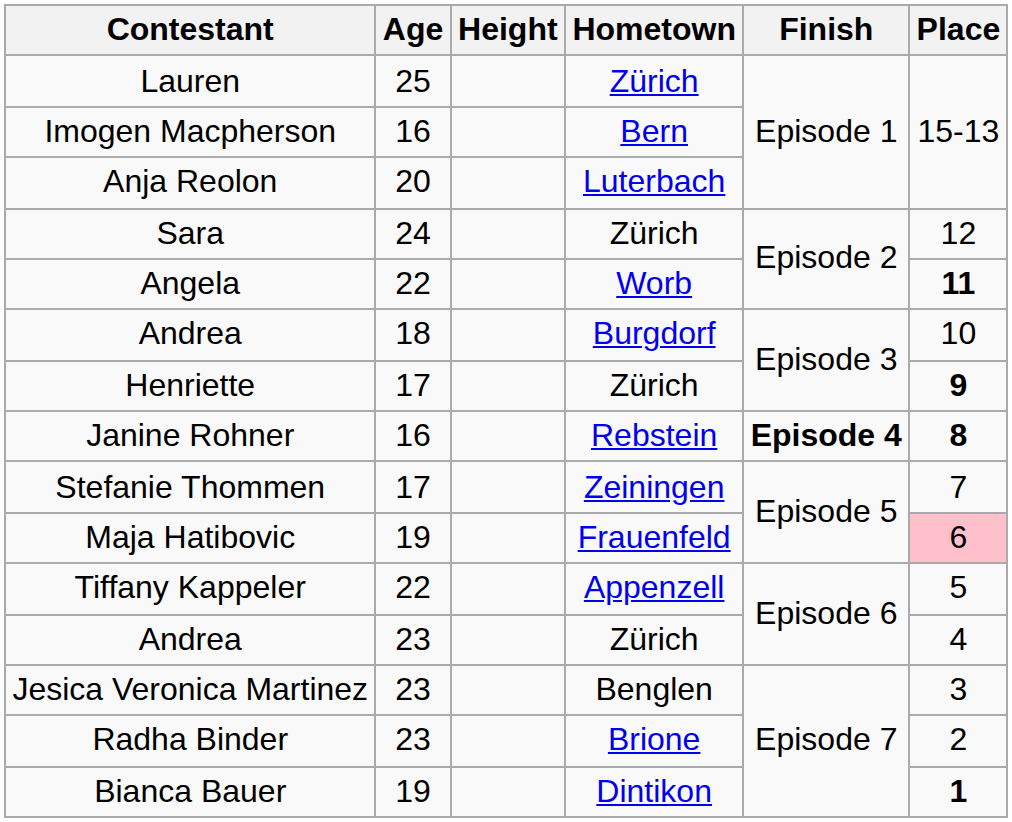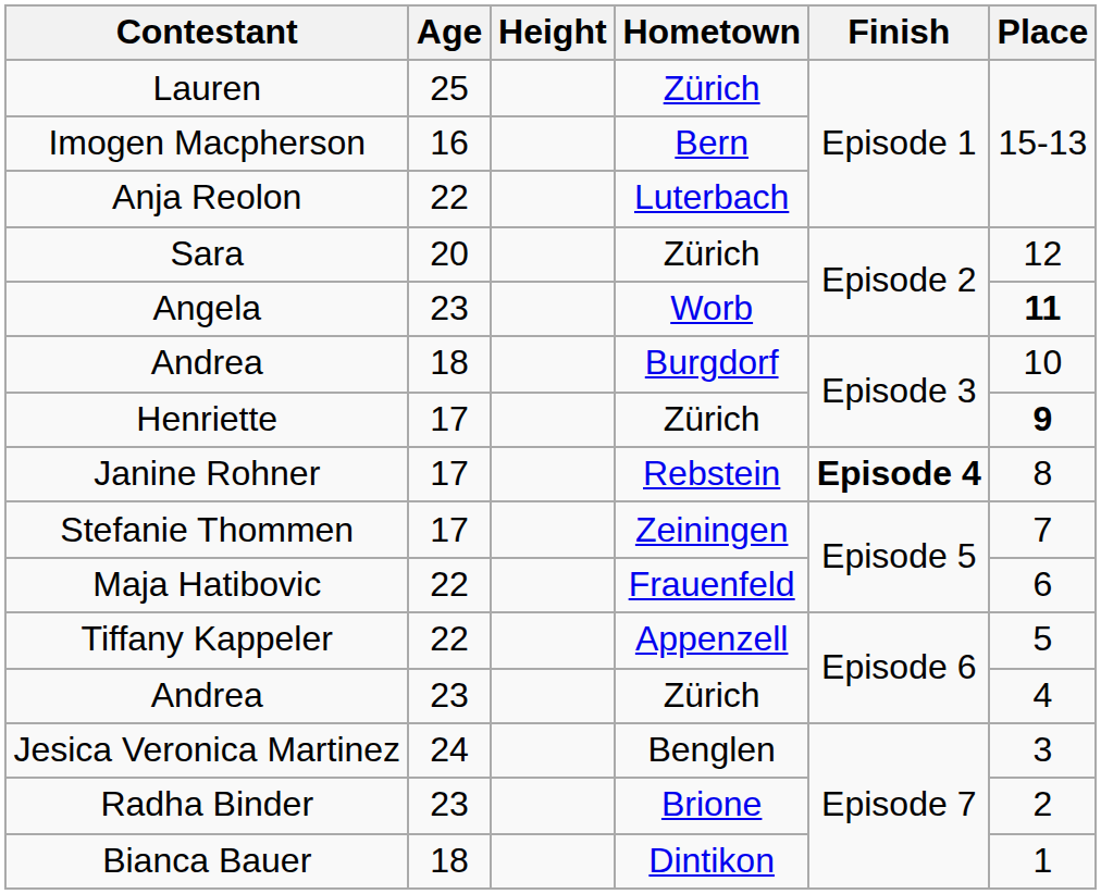Anja Reolon | Age: 20 -> 22
Sara | Age: 24 -> 20
Angela | Age: 22 -> 23
Janine Rohner | Age: 16 -> 17
Janine Rohner | Place: bold -> normal
Maja Hatibovic | Age: 19 -> 22
Maja Hatibovic | Place: pink background -> no background
Jesica Veronica Martinez | Age: 23 -> 24
Bianca Bauer | Age: 19 -> 18
Bianca Bauer | Place: bold -> normal
